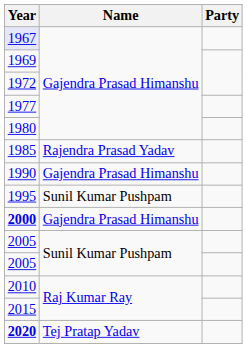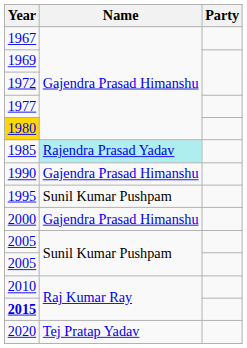1967 | Year: lavender background -> no background
1980 | Year: no background -> gold background
1985 | Name: no background -> paleturquoise background
2000 | Year: bold -> normal
2015 | Year: normal -> bold
2020 | Year: bold -> normal
